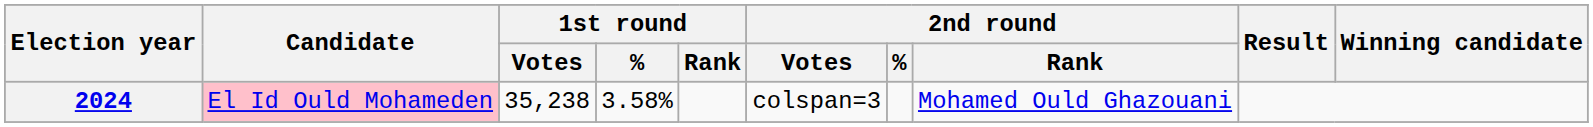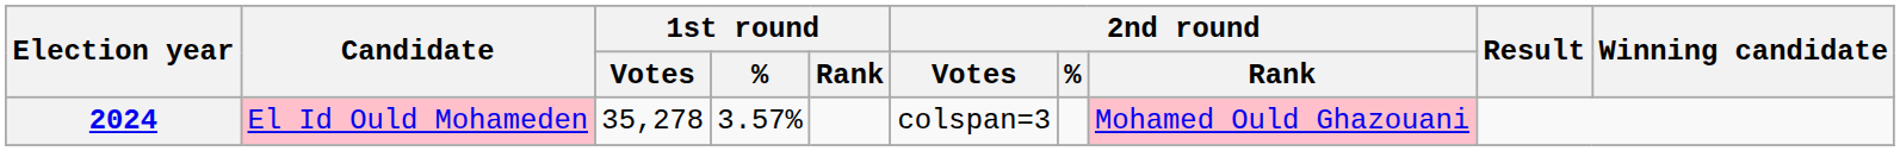2024 | 1st round / Votes: 35,238 -> 35,278
2024 | 1st round / %: 3.58% -> 3.57%
2024 | 2nd round / Rank: no background -> pink background
